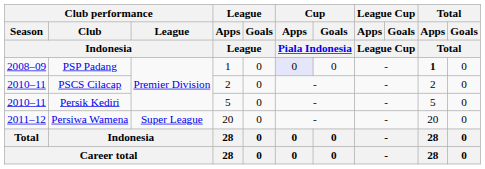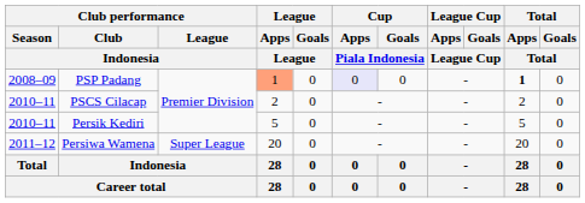PSP Padang | League / Apps / League: no background -> lightsalmon background
